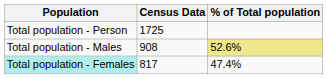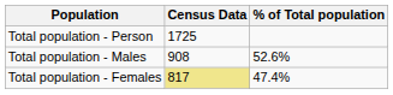row 3 | % of Total population: khaki background -> no background
row 4 | Population: paleturquoise background -> no background
row 4 | Census Data: no background -> khaki background
